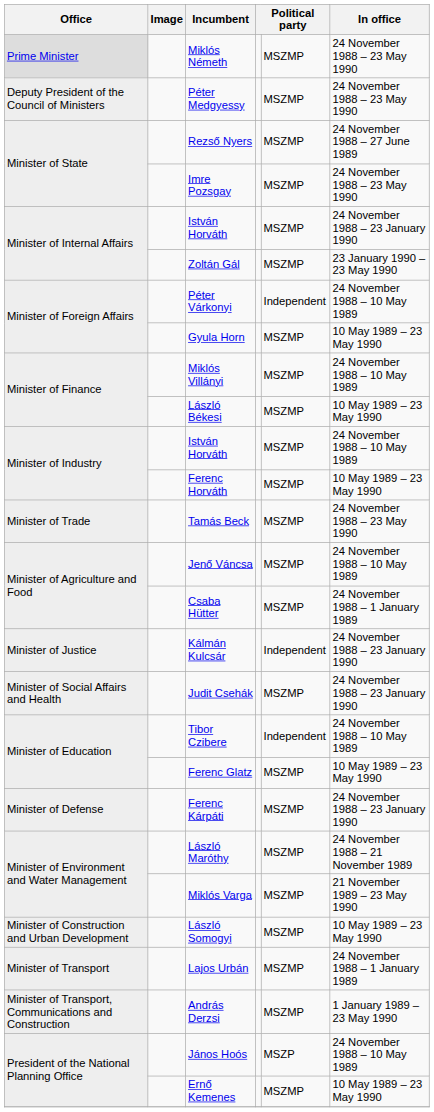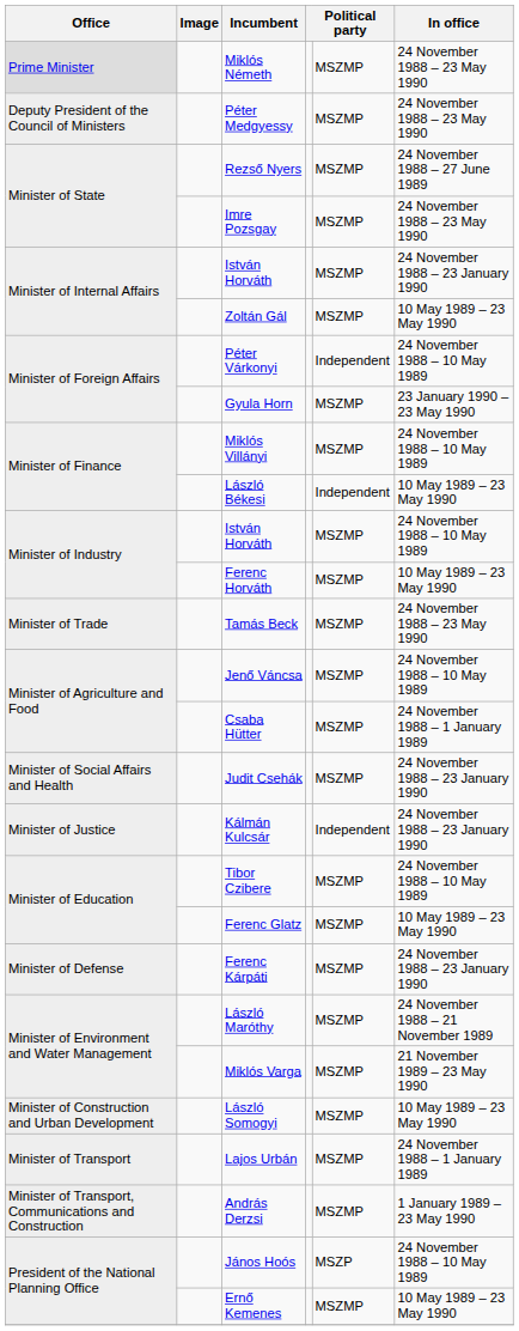Zoltán Gál | In office: 23 January 1990 – 23 May 1990 -> 10 May 1989 – 23 May 1990
Gyula Horn | In office: 10 May 1989 – 23 May 1990 -> 23 January 1990 – 23 May 1990
László Békesi | column 5: MSZMP -> Independent
rows swapped: Kálmán Kulcsár <-> Judit Csehák
Tibor Czibere | column 5: Independent -> MSZMP
